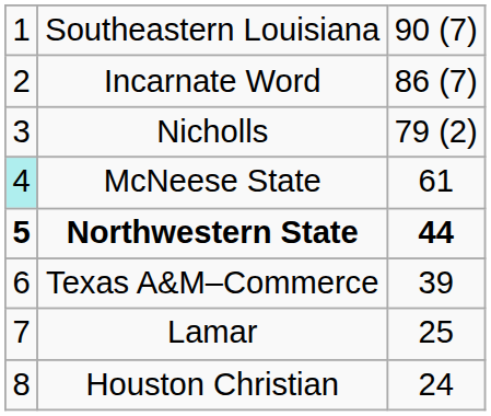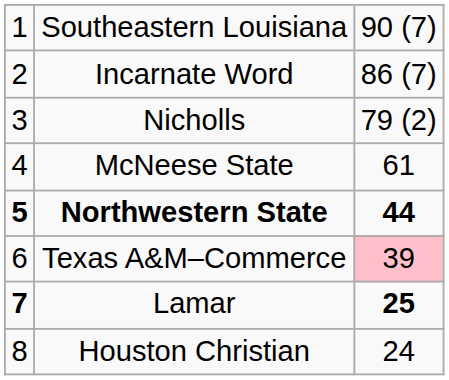McNeese State | column 1: paleturquoise background -> no background
Texas A&M–Commerce | column 3: no background -> pink background
Lamar | column 1: normal -> bold
Lamar | column 3: normal -> bold
